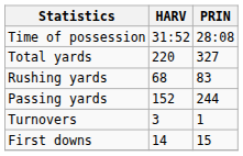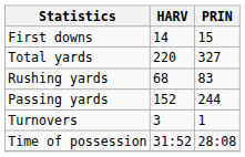rows swapped: First downs <-> Time of possession
